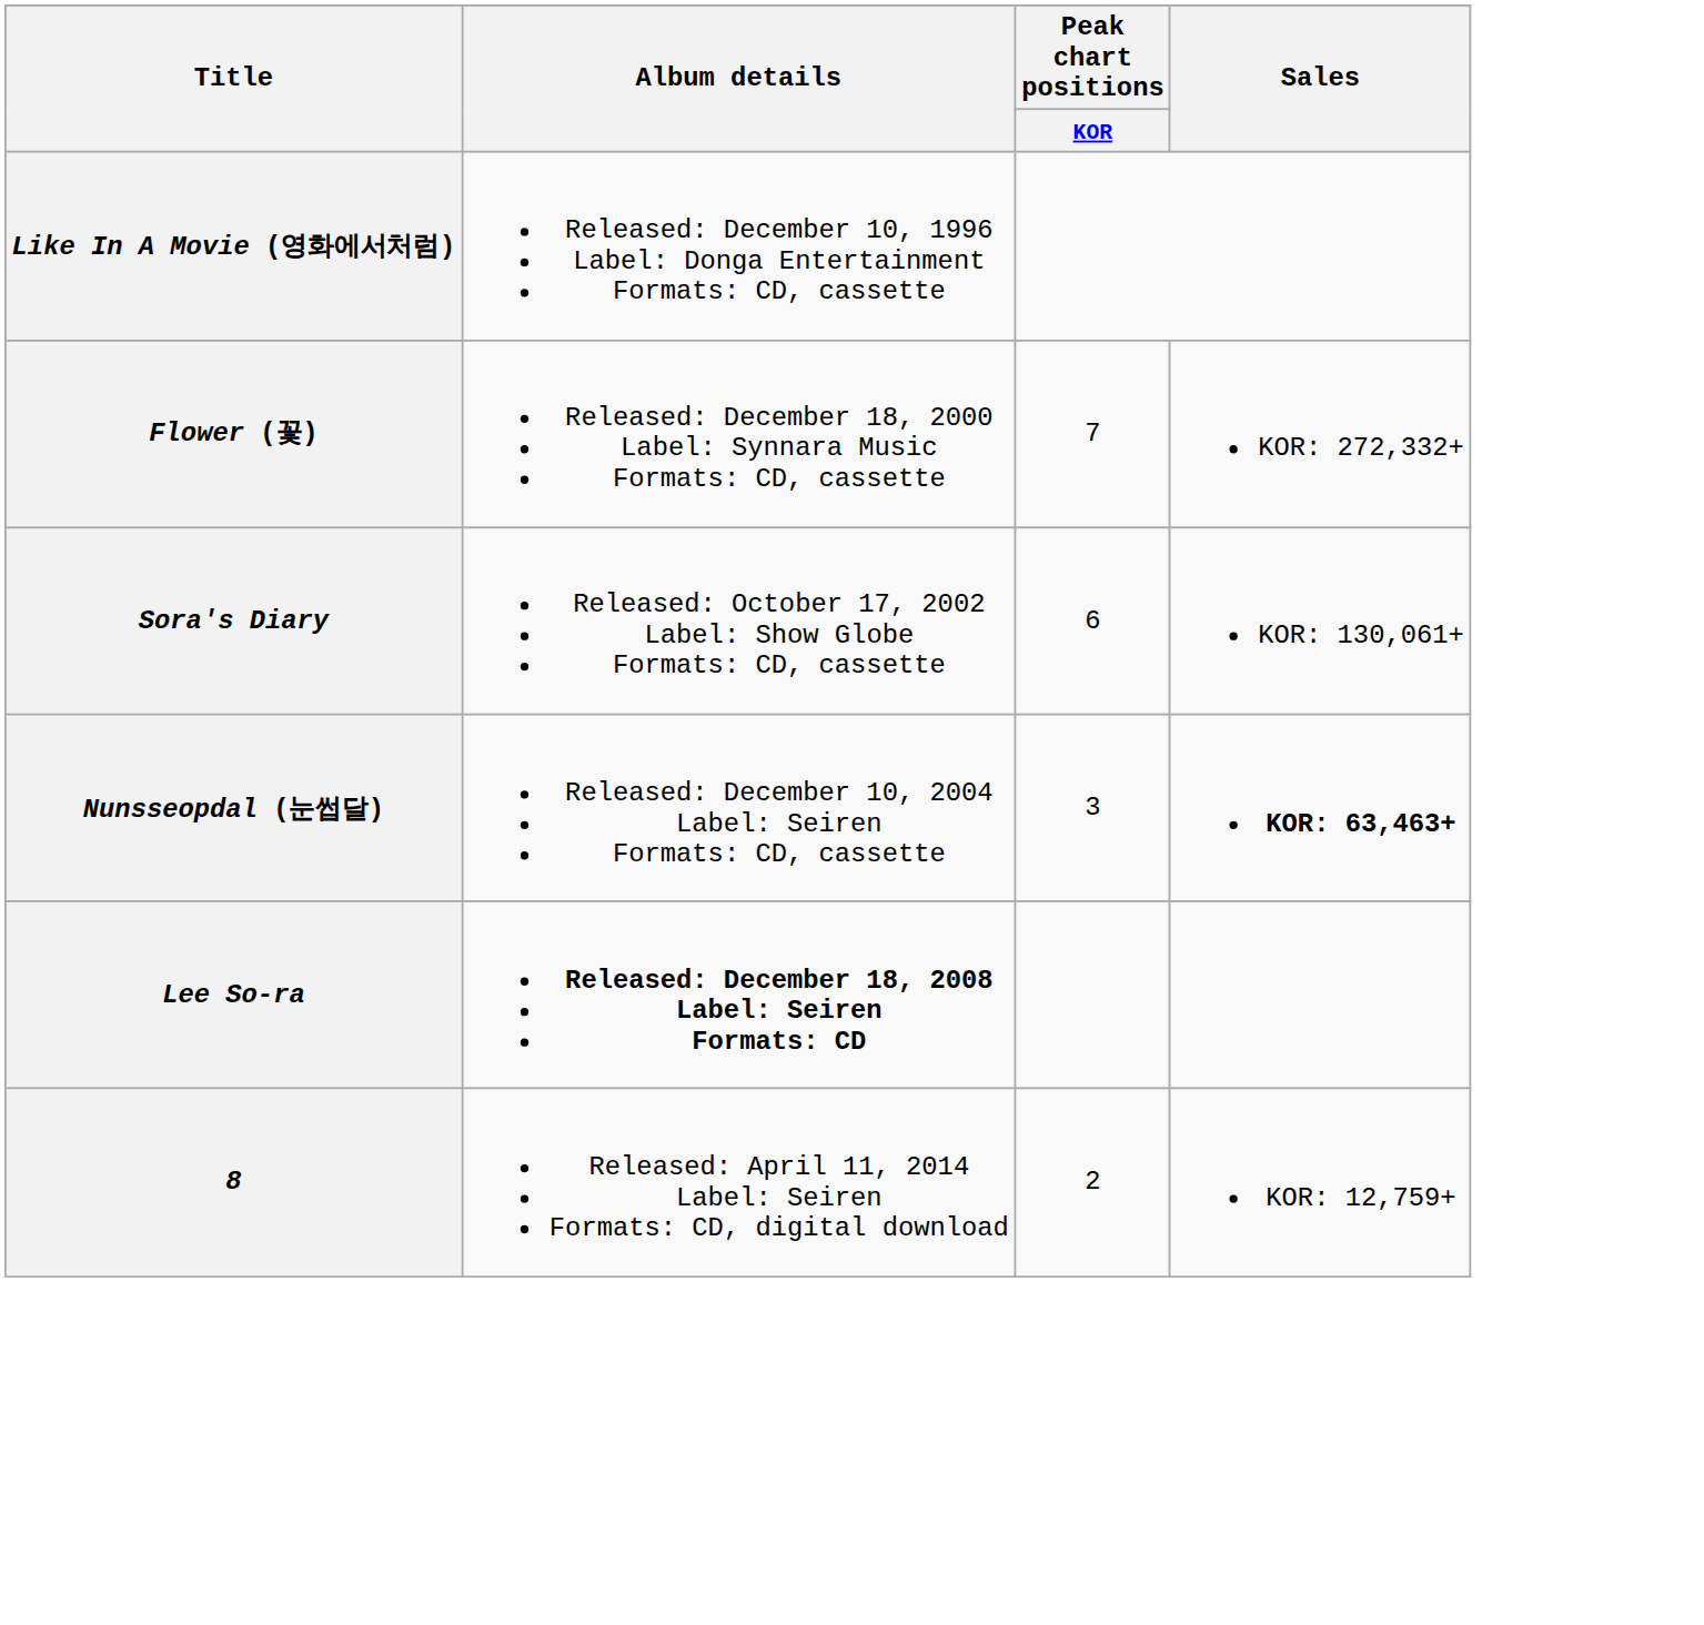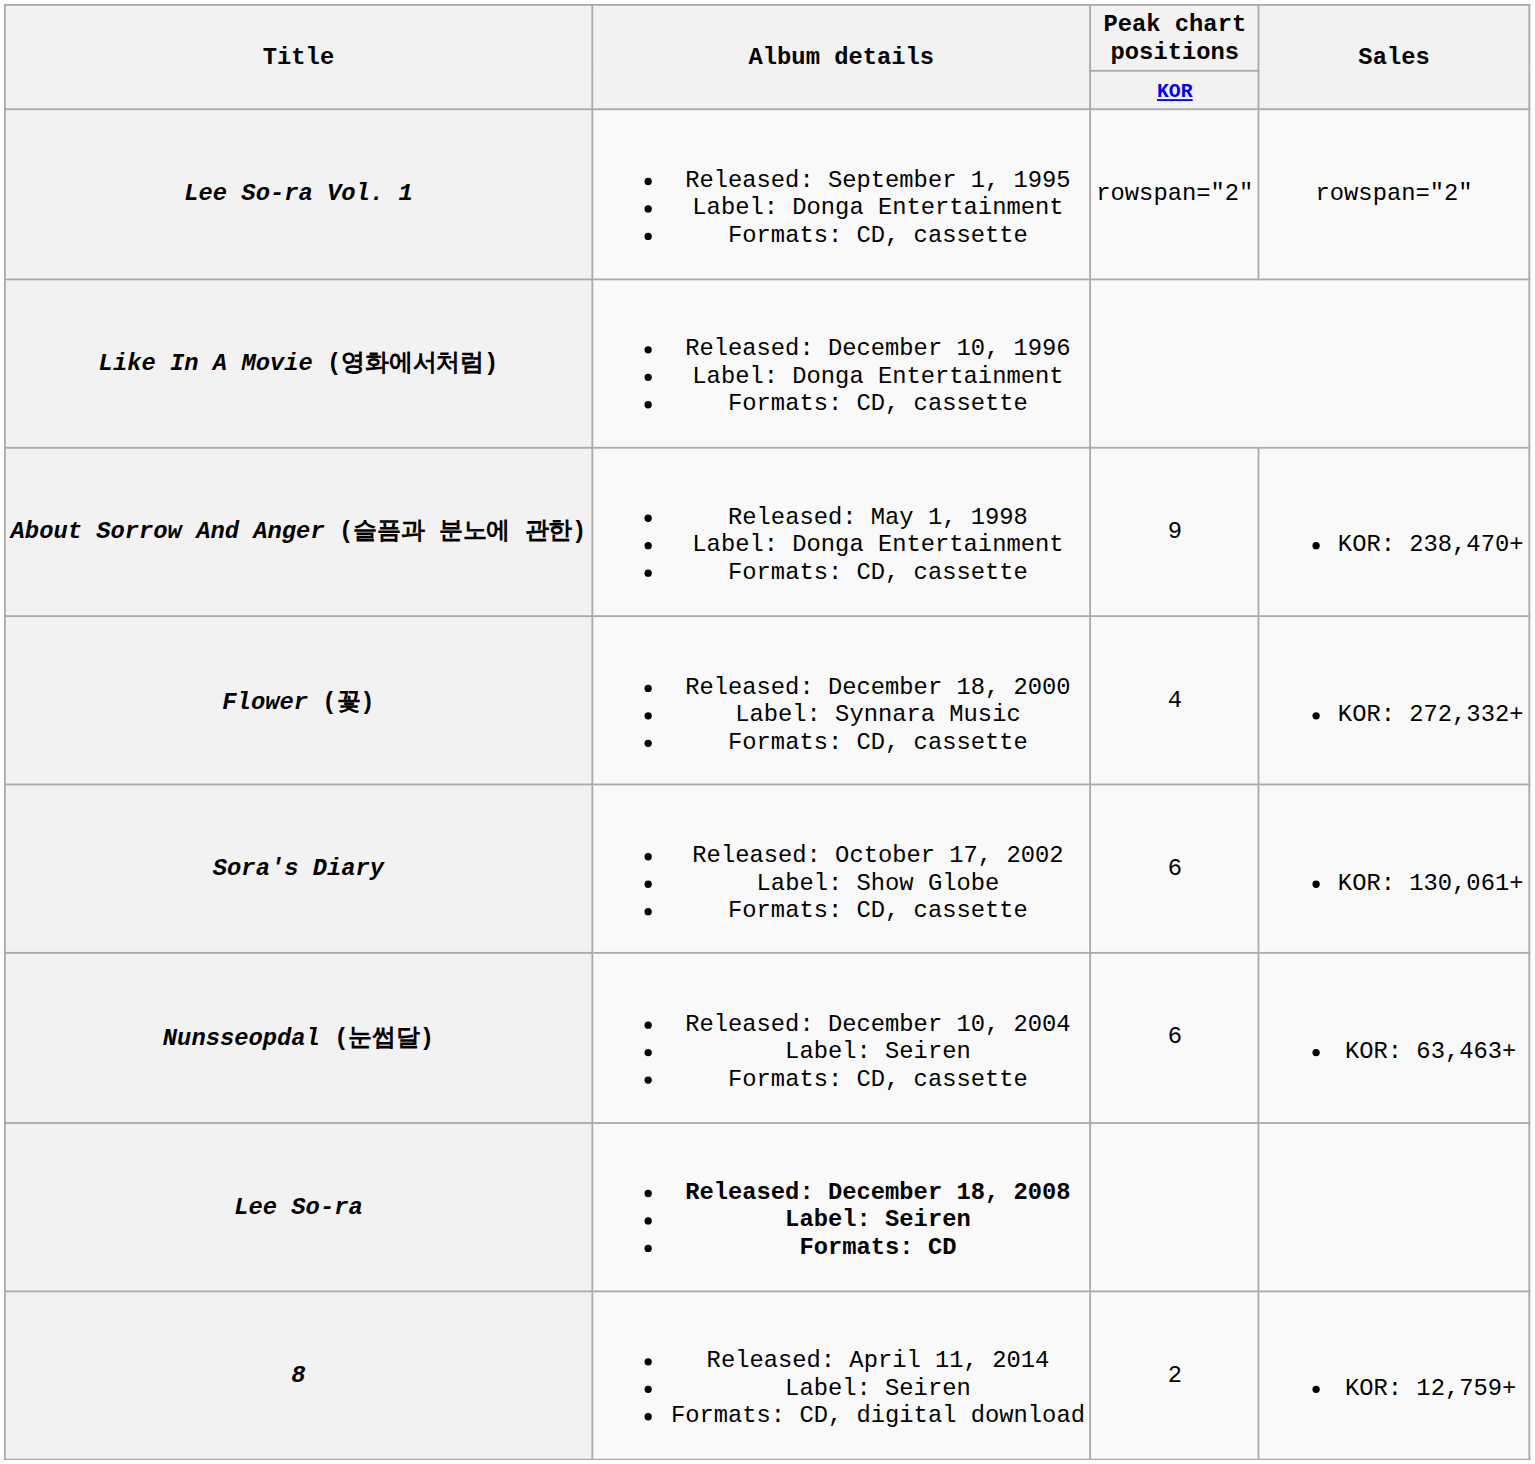+ row: Lee So-ra Vol. 1 | Released: September 1, 1995 Label: Donga Entertainment Formats: CD, cassette | rowspan="2" | rowspan="2"
+ row: About Sorrow And Anger (슬픔과 분노에 관한) | Released: May 1, 1998 Label: Donga Entertainment Formats: CD, cassette | 9 | KOR: 238,470+
Flower (꽃) | Peak chart positions / KOR: 7 -> 4
Nunsseopdal (눈썹달) | Peak chart positions / KOR: 3 -> 6
Nunsseopdal (눈썹달) | Sales: bold -> normal
